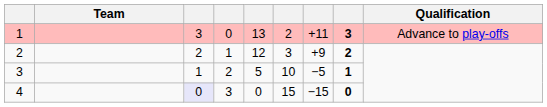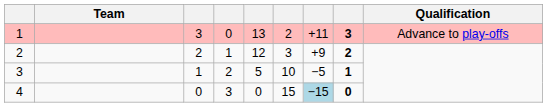4 | column 3: lavender background -> no background
4 | column 7: no background -> lightblue background
